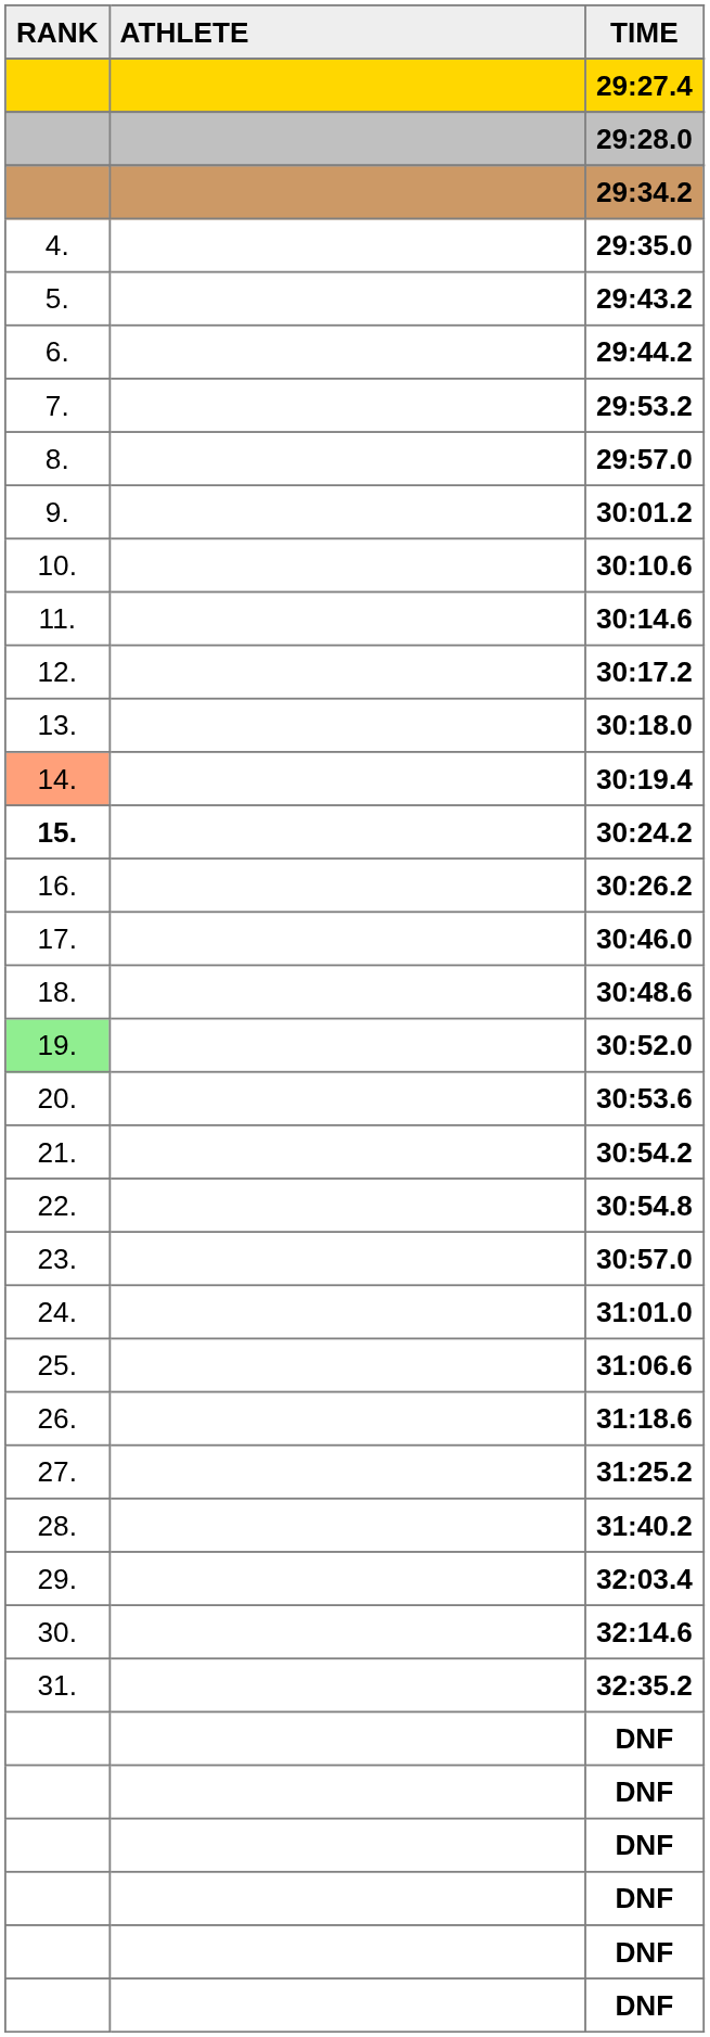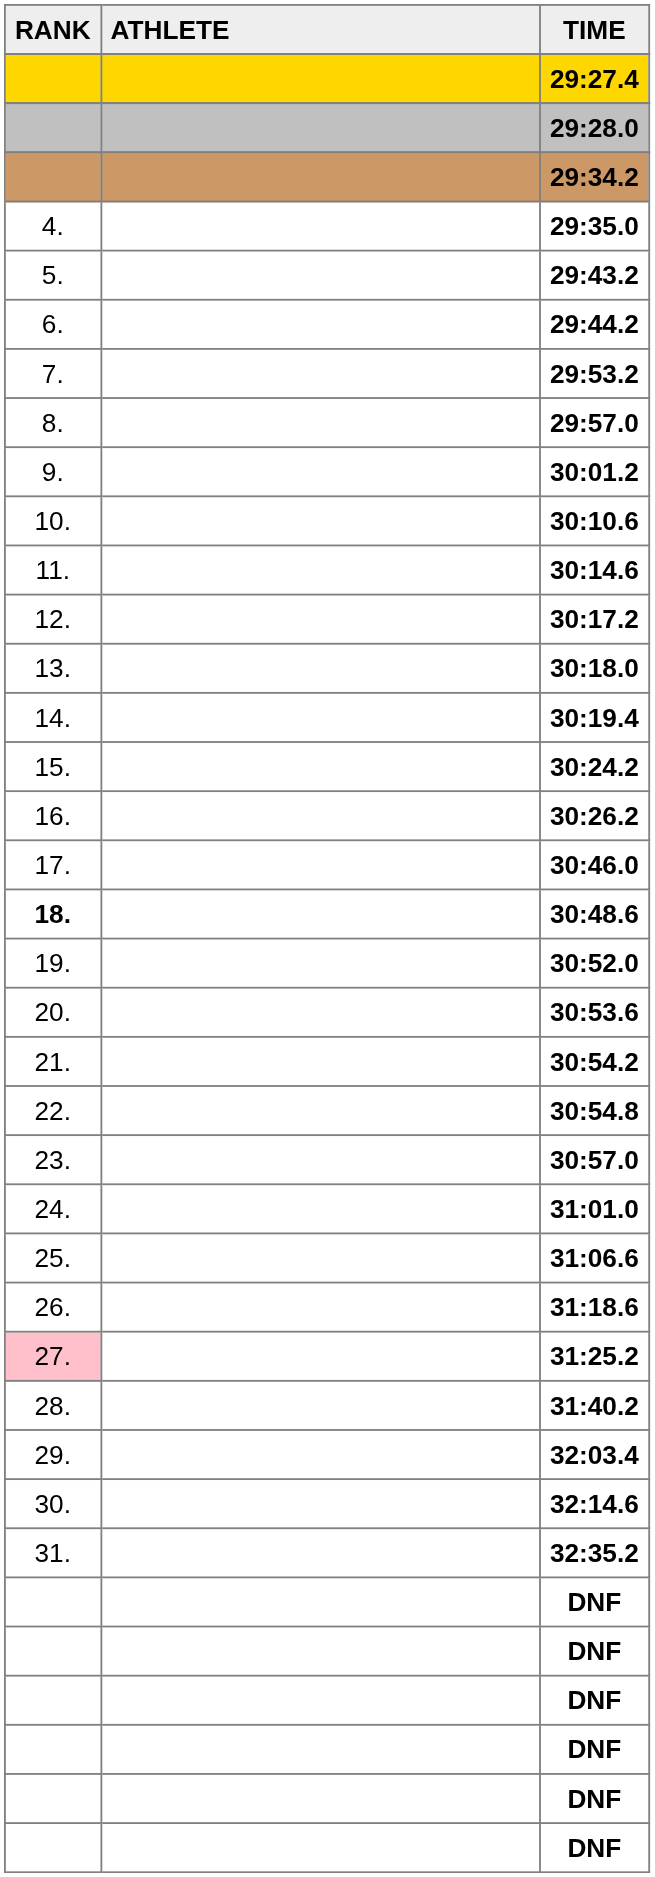30:19.4 | RANK: lightsalmon background -> no background
30:24.2 | RANK: bold -> normal
30:48.6 | RANK: normal -> bold
30:52.0 | RANK: lightgreen background -> no background
31:25.2 | RANK: no background -> pink background
